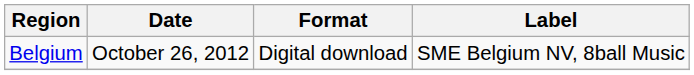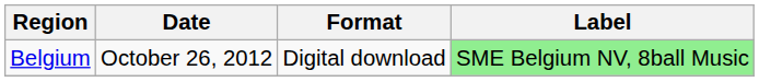Belgium | Label: no background -> lightgreen background
